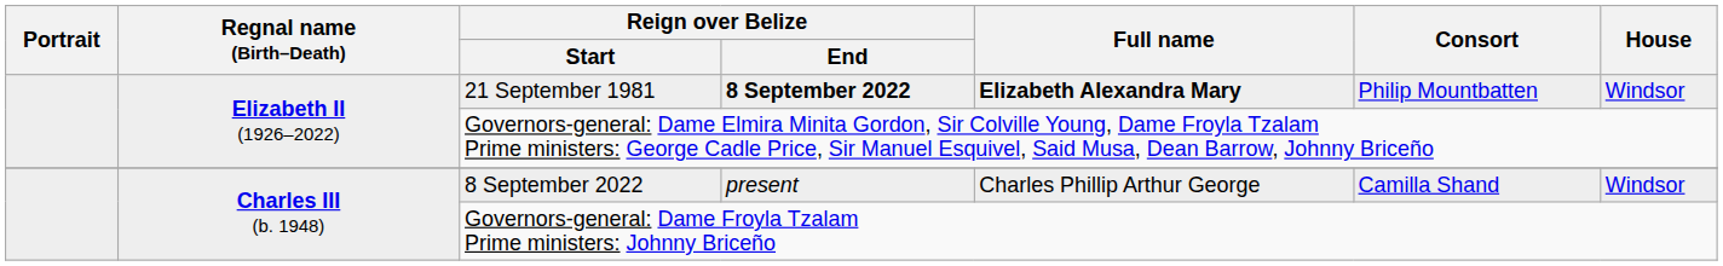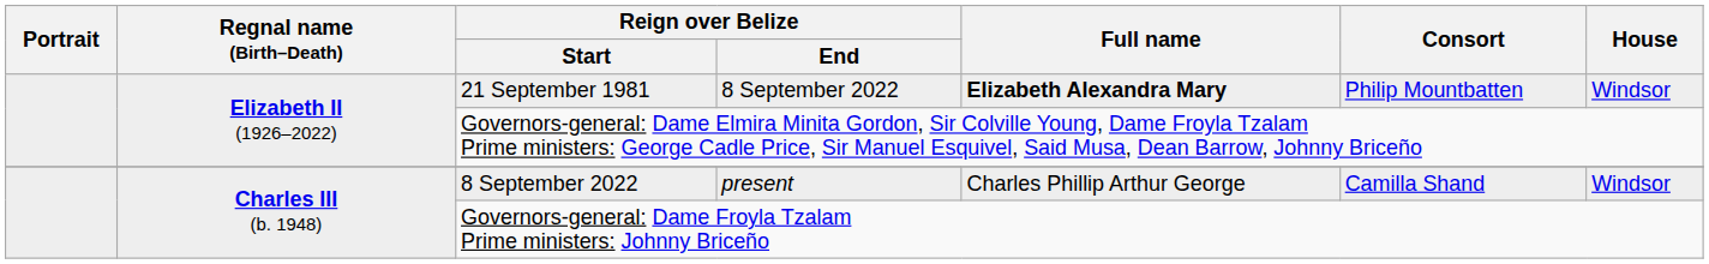21 September 1981 | Reign over Belize / End: bold -> normal
